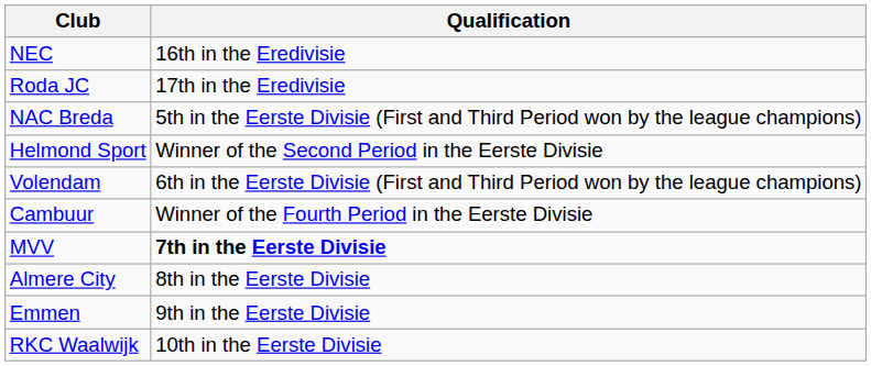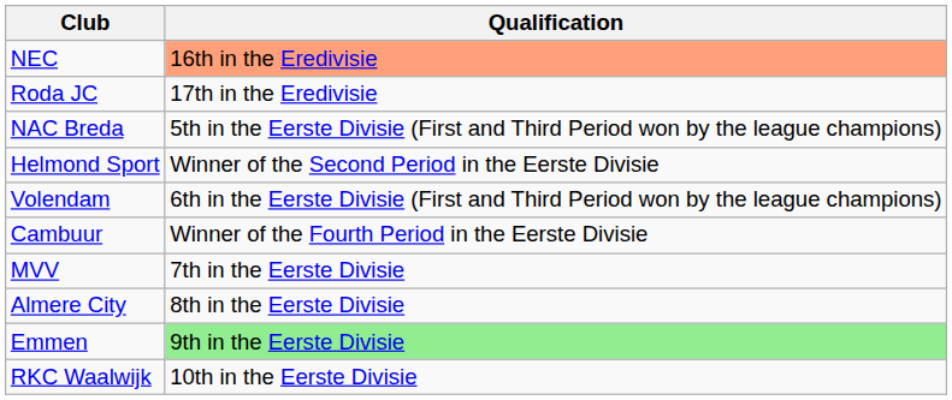NEC | Qualification: no background -> lightsalmon background
MVV | Qualification: bold -> normal
Emmen | Qualification: no background -> lightgreen background
